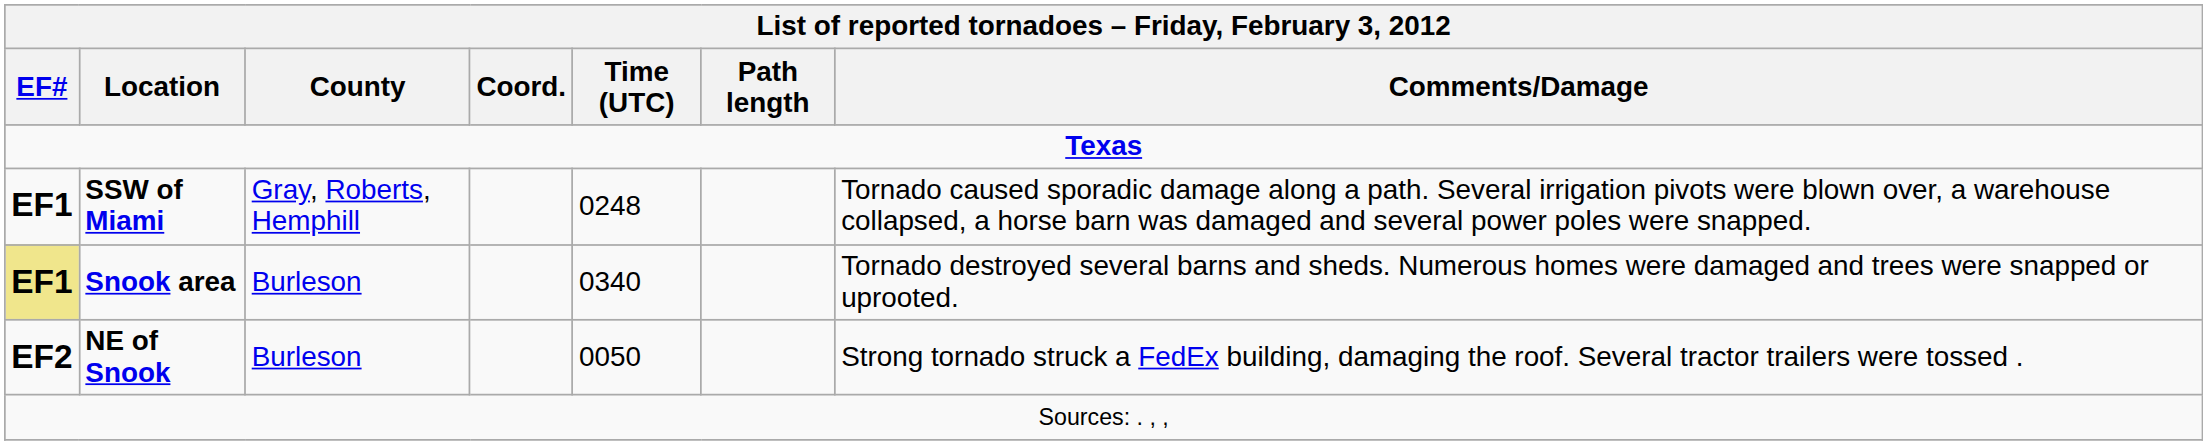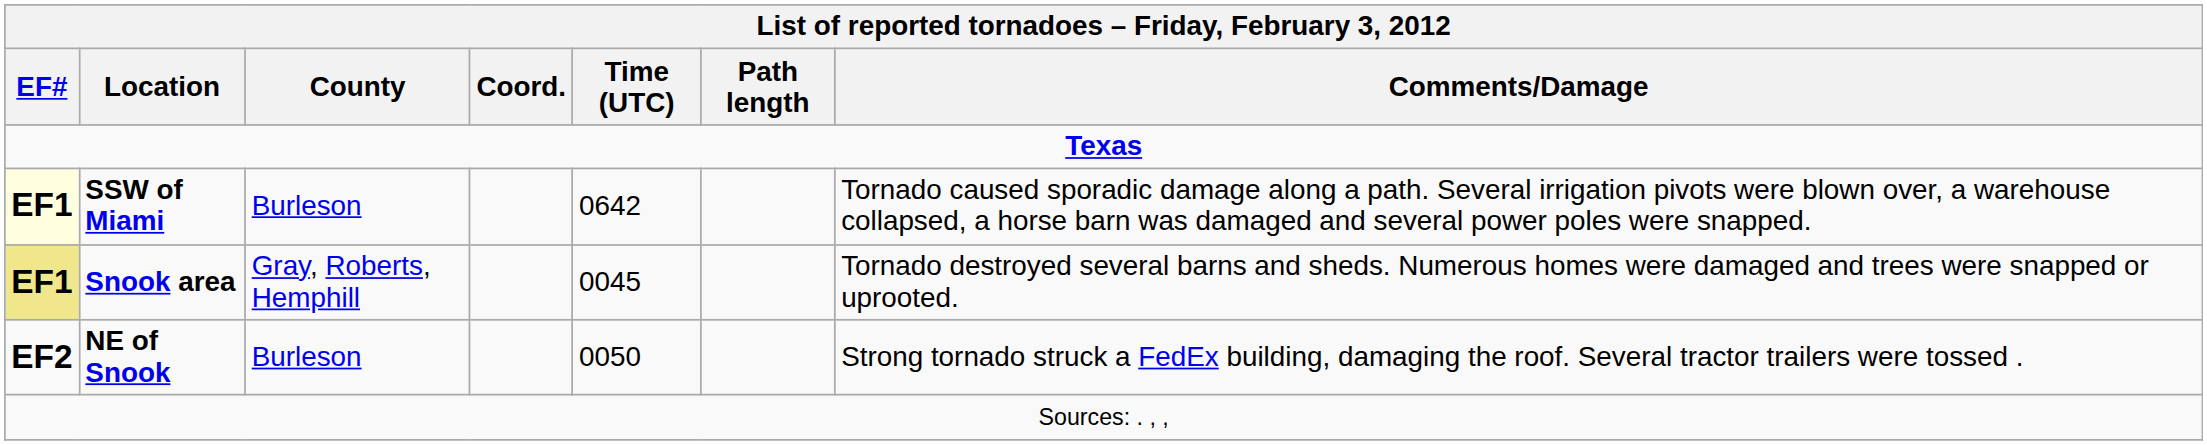SSW of Miami | EF#: no background -> lightyellow background
SSW of Miami | County: Gray, Roberts, Hemphill -> Burleson
SSW of Miami | Time (UTC): 0248 -> 0642
Snook area | County: Burleson -> Gray, Roberts, Hemphill
Snook area | Time (UTC): 0340 -> 0045
